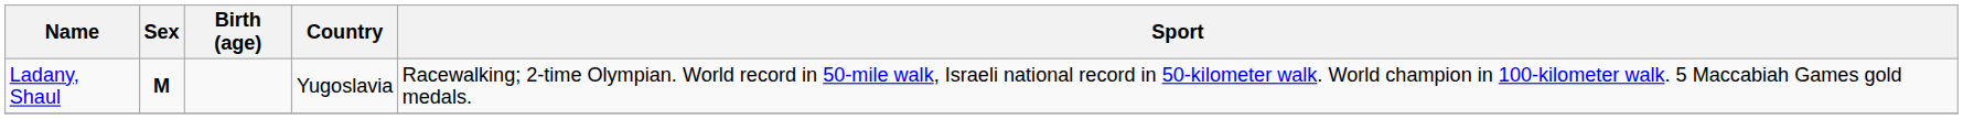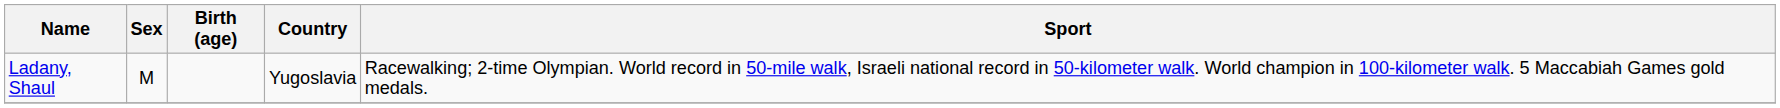Ladany, Shaul | Sex: bold -> normal
